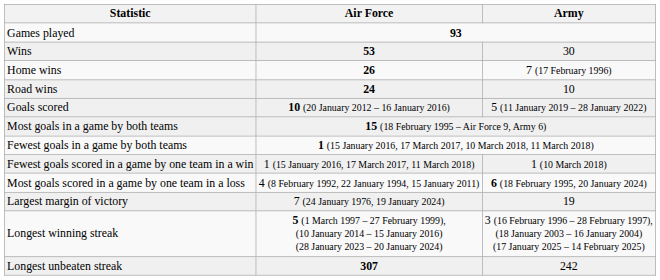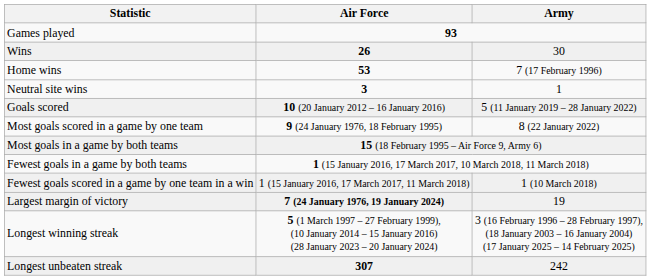Wins | Air Force: 53 -> 26
Home wins | Air Force: 26 -> 53
- row: Road wins | 24 | 10
+ row: Neutral site wins | 3 | 1
+ row: Most goals scored in a game by one team | 9 (24 January 1976, 18 February 1995) | 8 (22 January 2022)
- row: Most goals scored in a game by one team in a loss | 4 (8 February 1992, 22 January 1994, 15 January 2011) | 6 (18 February 1995, 20 January 2024)
Largest margin of victory | Air Force: normal -> bold
